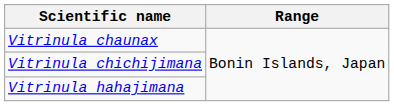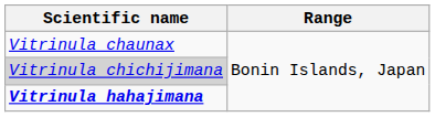Vitrinula chichijimana | Scientific name: no background -> lightgrey background
Vitrinula hahajimana | Scientific name: normal -> bold
